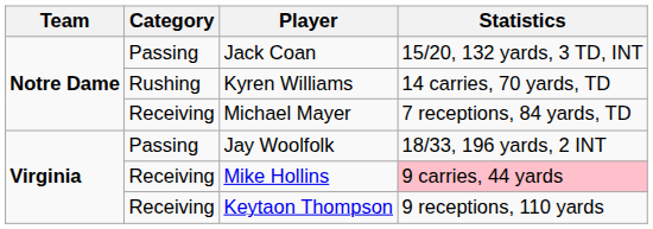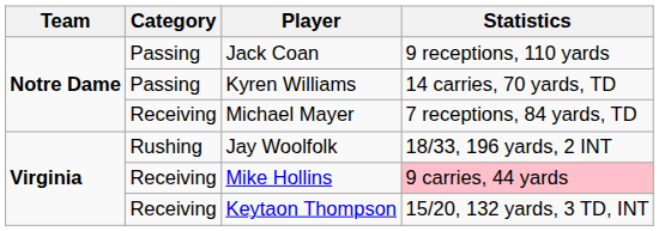Jack Coan | Statistics: 15/20, 132 yards, 3 TD, INT -> 9 receptions, 110 yards
Kyren Williams | Category: Rushing -> Passing
Jay Woolfolk | Category: Passing -> Rushing
Keytaon Thompson | Statistics: 9 receptions, 110 yards -> 15/20, 132 yards, 3 TD, INT
